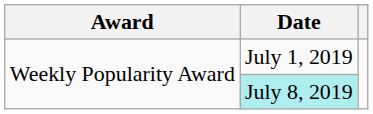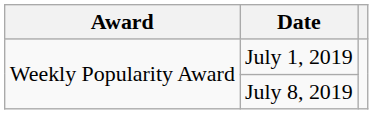July 8, 2019 | Date: paleturquoise background -> no background
